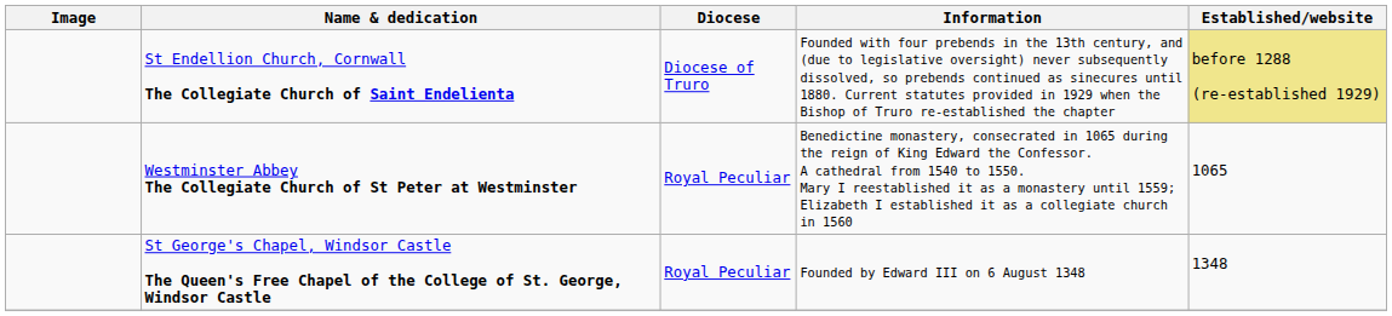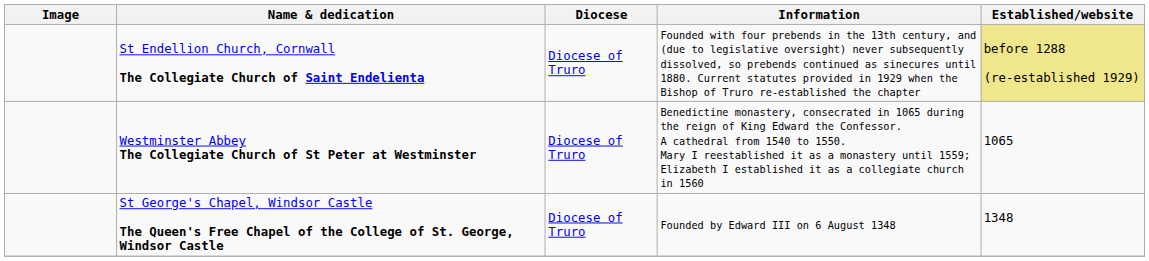row 3 | Diocese: Royal Peculiar -> Diocese of Truro
row 4 | Diocese: Royal Peculiar -> Diocese of Truro
